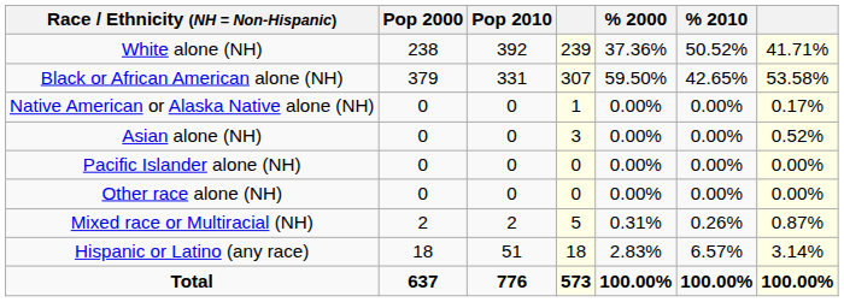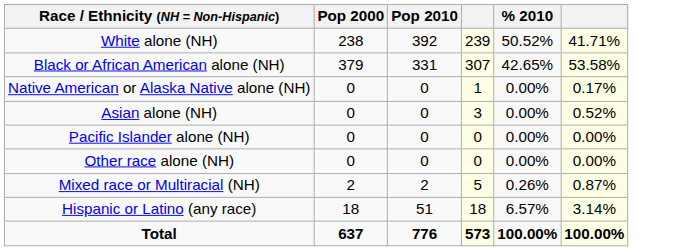- column: % 2000 | 37.36% | 59.50% | 0.00% | 0.00% | 0.00% | 0.00% | 0.31% | 2.83% | 100.00%
